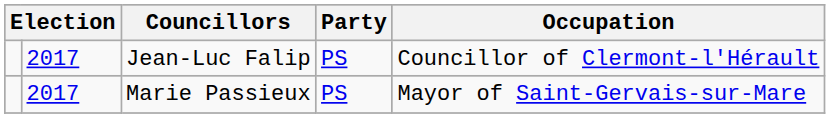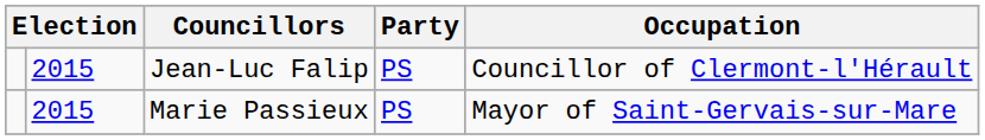Jean-Luc Falip | column 2: 2017 -> 2015
Marie Passieux | column 2: 2017 -> 2015
